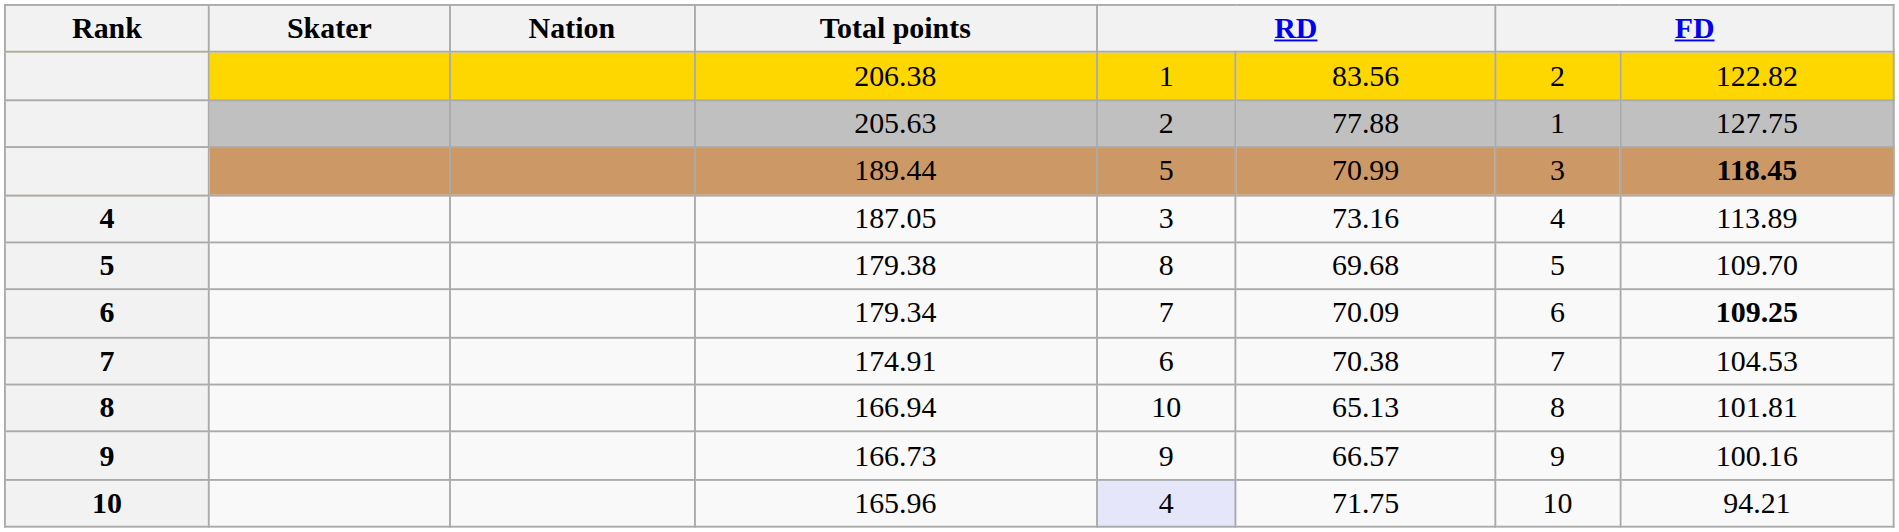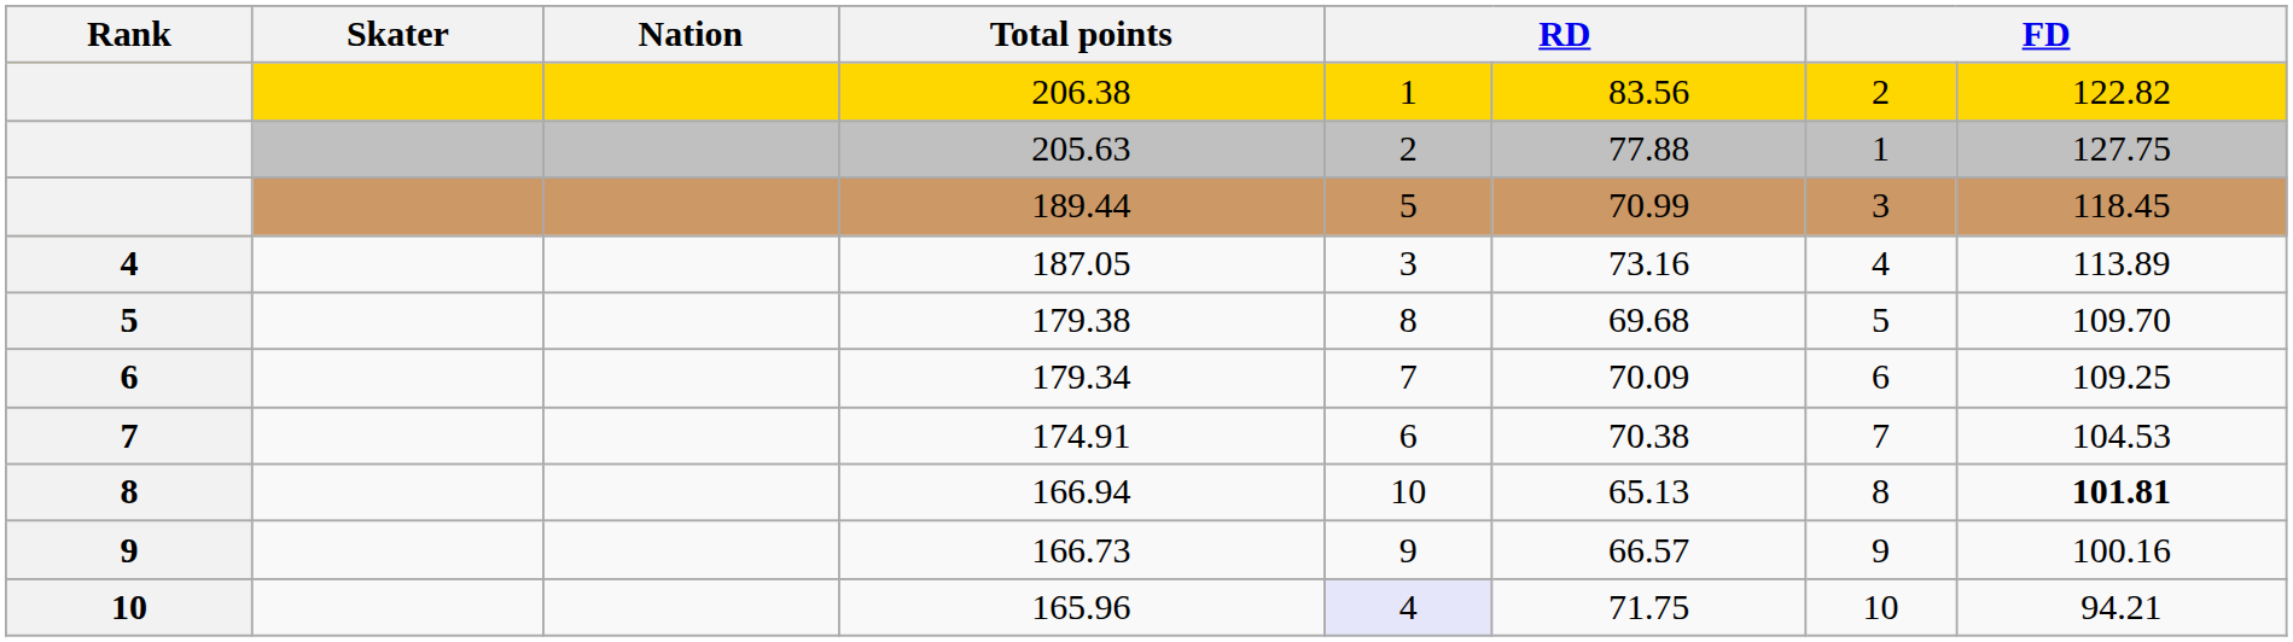189.44 | column 8: bold -> normal
179.34 | column 8: bold -> normal
166.94 | column 8: normal -> bold
